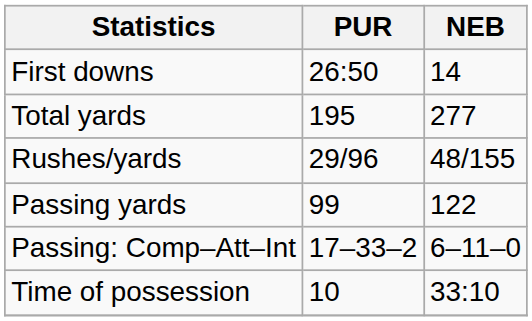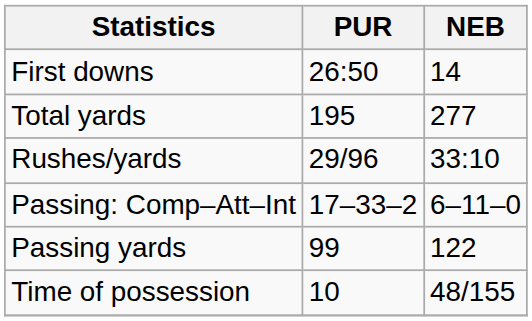Rushes/yards | NEB: 48/155 -> 33:10
rows swapped: Passing yards <-> Passing: Comp–Att–Int
Time of possession | NEB: 33:10 -> 48/155
